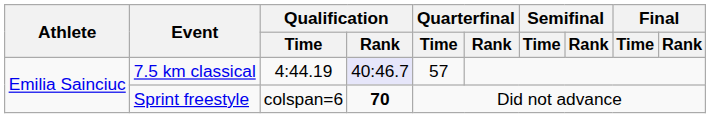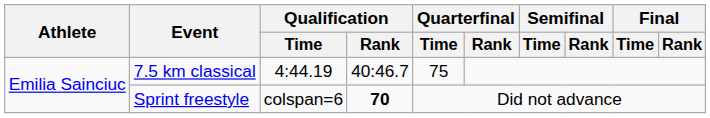7.5 km classical | Qualification / Rank: lavender background -> no background
7.5 km classical | Quarterfinal / Time: 57 -> 75
